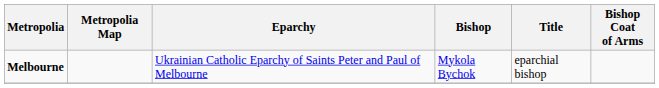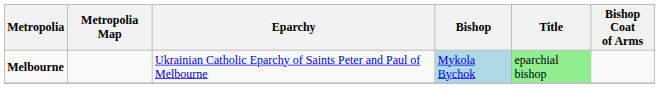Melbourne | Bishop: no background -> lightblue background
Melbourne | Title: no background -> lightgreen background
